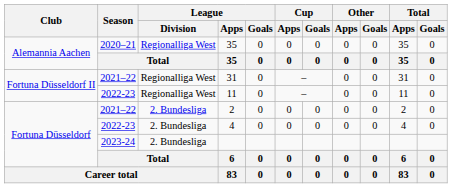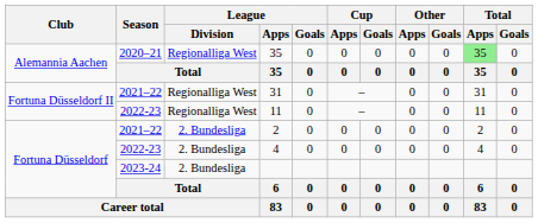2020–21 / 35 | Total / Apps: no background -> lightgreen background
